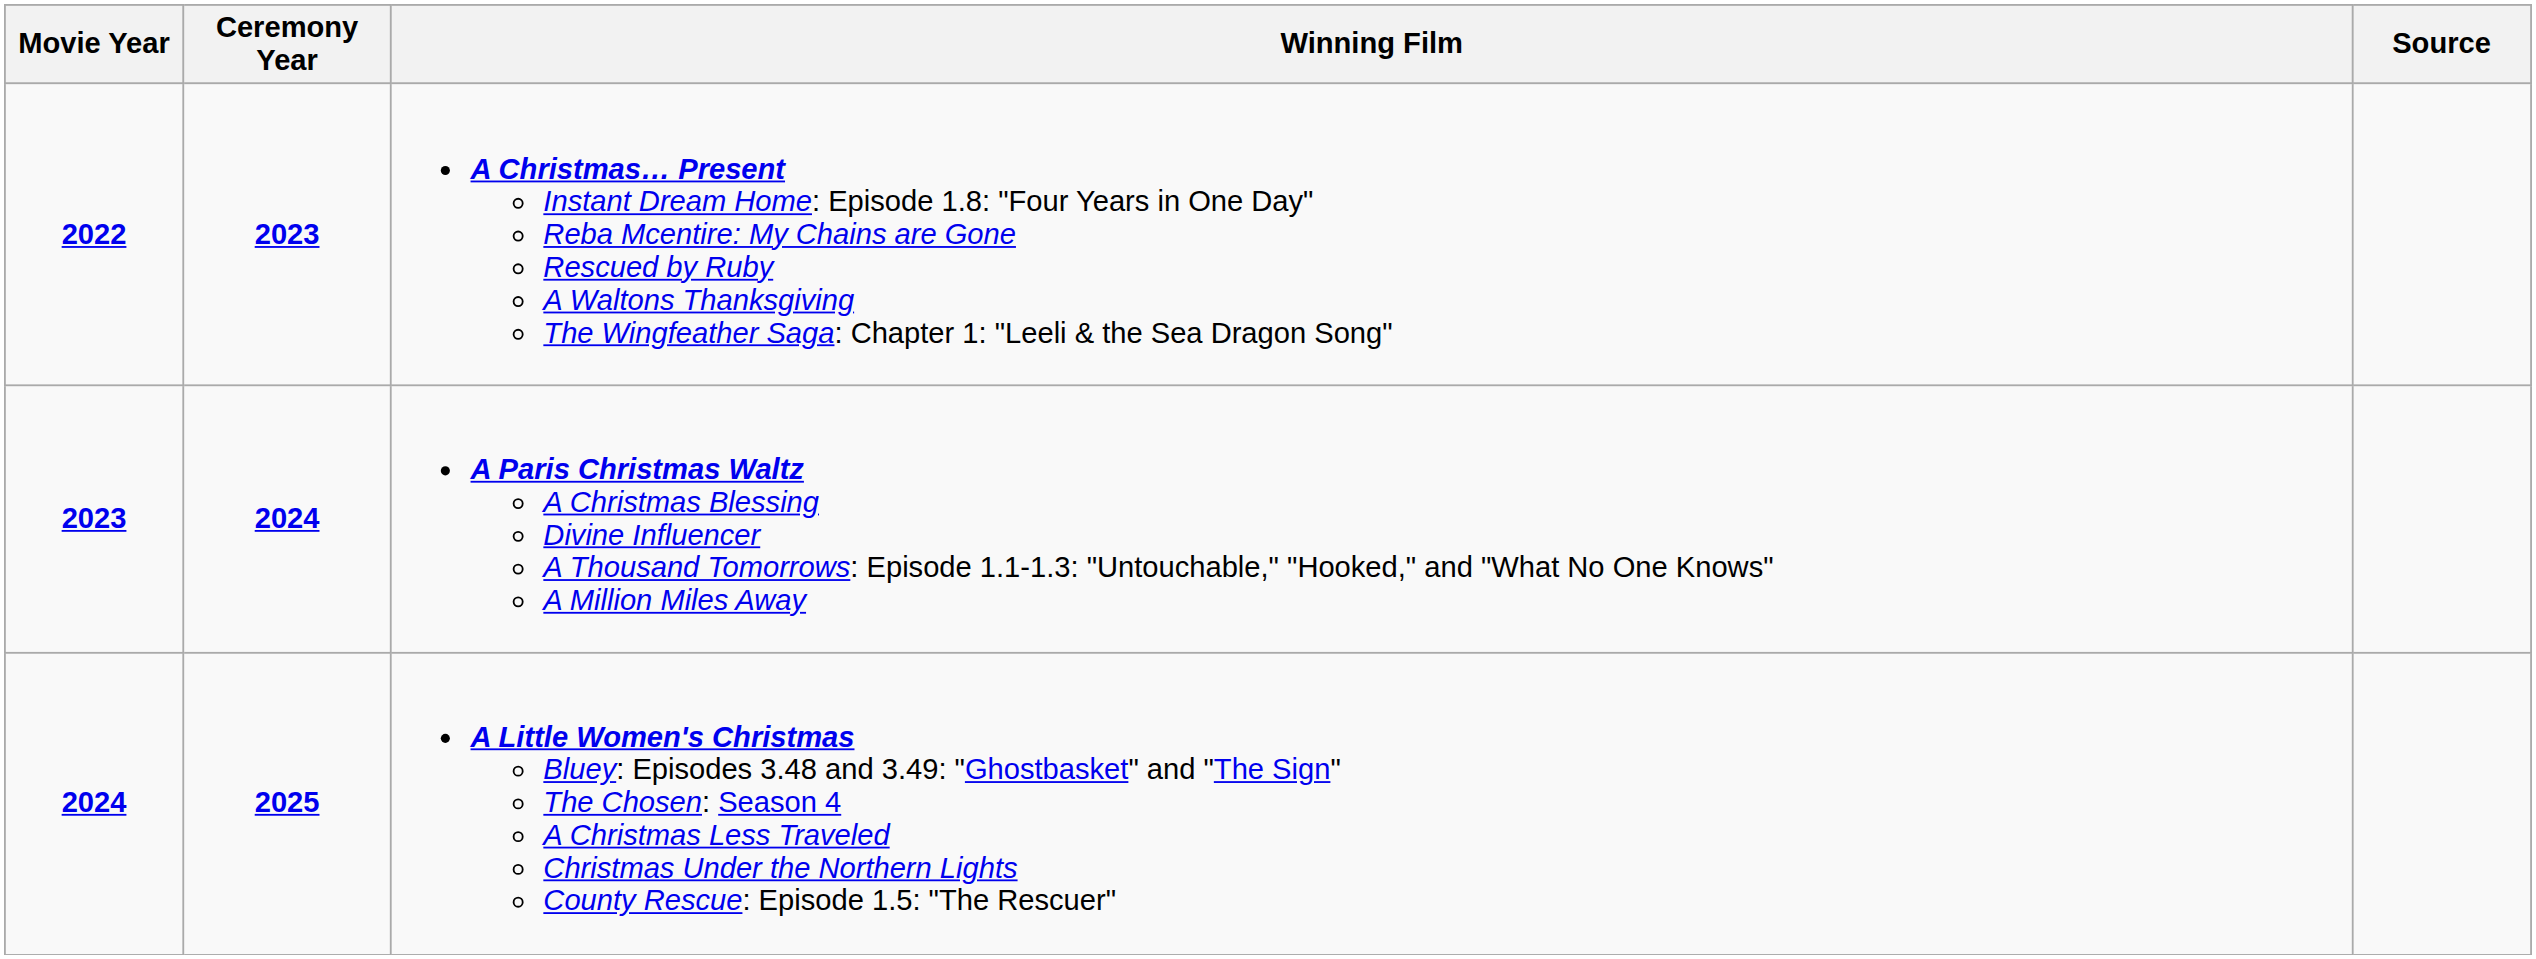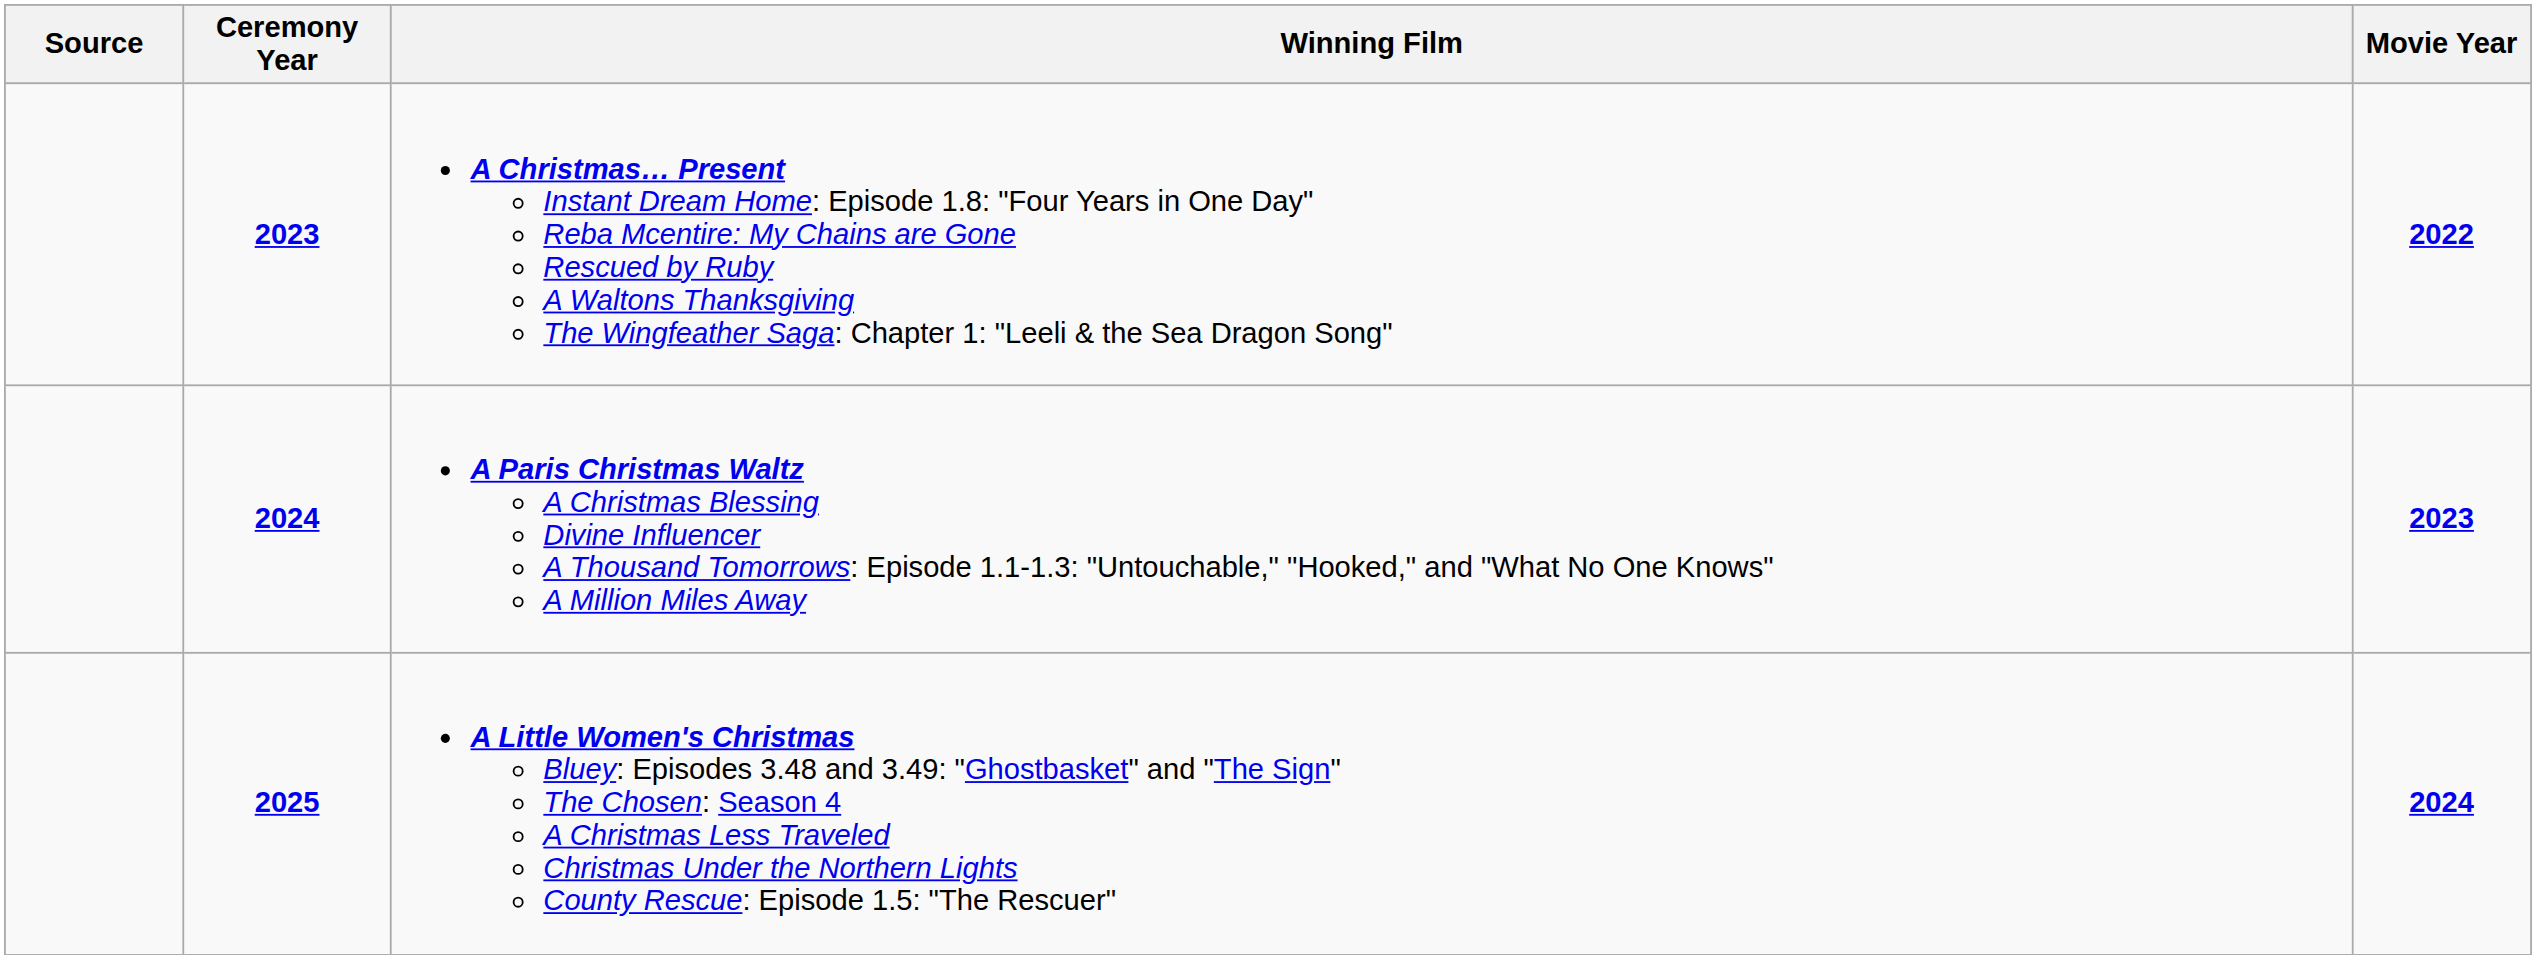columns swapped: Movie Year <-> Source
